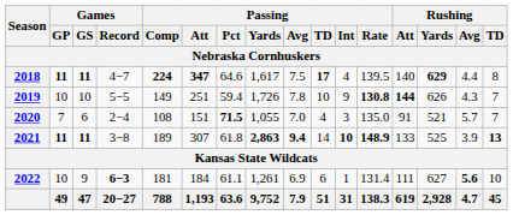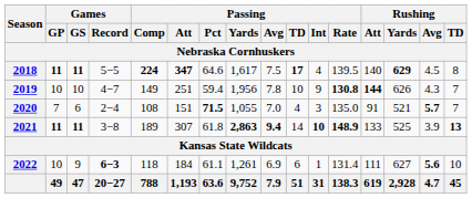2018 | Games / Record / Nebraska Cornhuskers: 4−7 -> 5−5
2018 | Rushing / Avg / Nebraska Cornhuskers: 4.4 -> 4.5
2019 | Games / Record / Nebraska Cornhuskers: 5−5 -> 4−7
2019 | Passing / Yards / Nebraska Cornhuskers: 1,726 -> 1,956
2020 | Rushing / Avg / Nebraska Cornhuskers: normal -> bold
2022 | Passing / Comp / Nebraska Cornhuskers: 181 -> 118
